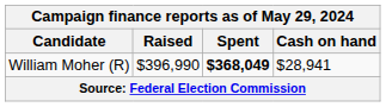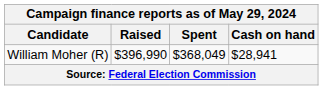William Moher (R) | Spent: bold -> normal
